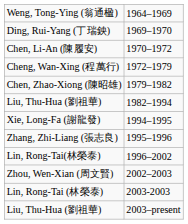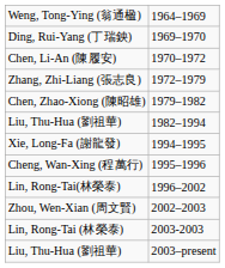row 4 | column 1: Cheng, Wan-Xing (程萬行) -> Zhang, Zhi-Liang (張志良)
row 8 | column 1: Zhang, Zhi-Liang (張志良) -> Cheng, Wan-Xing (程萬行)
